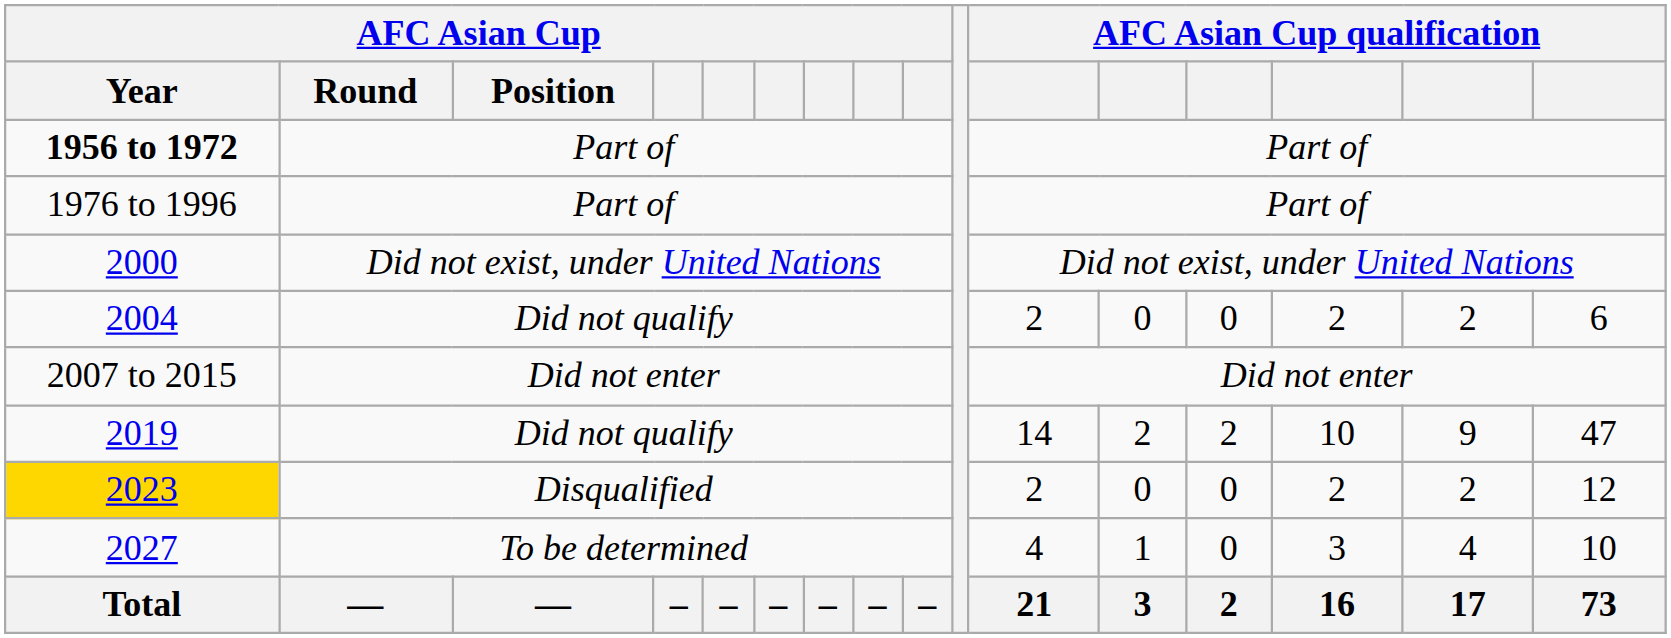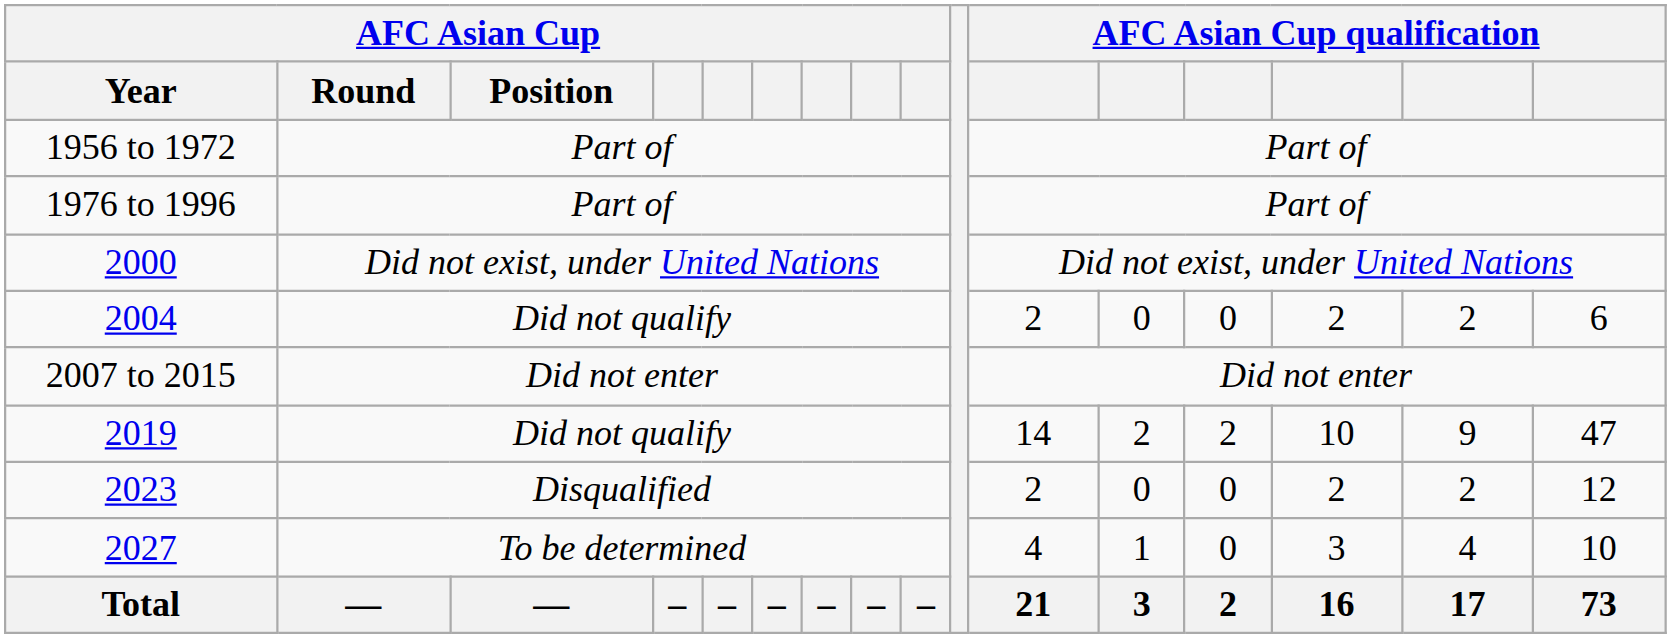1956 to 1972 | AFC Asian Cup / Year: bold -> normal
2023 | AFC Asian Cup / Year: gold background -> no background
